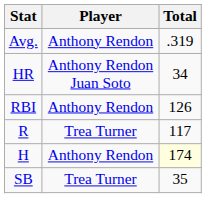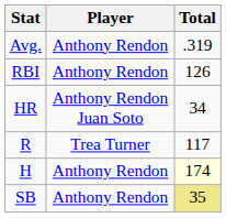rows swapped: HR <-> RBI
SB | Player: Trea Turner -> Anthony Rendon
SB | Total: no background -> khaki background
